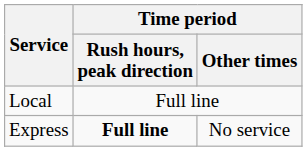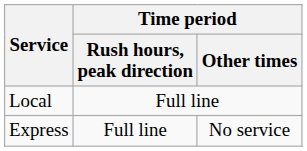Express | Time period / Rush hours, peak direction: bold -> normal
